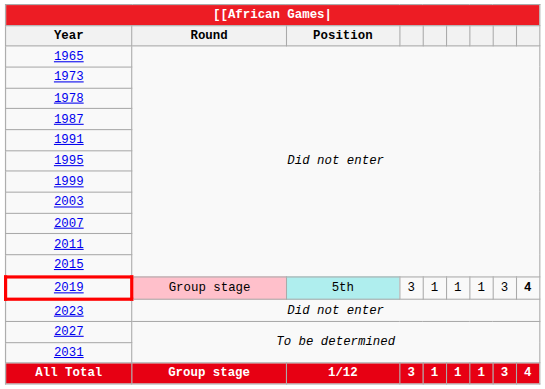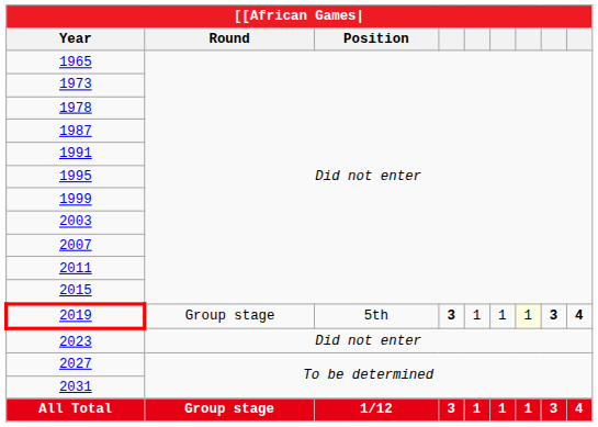2019 | Round: pink background -> no background
2019 | Position: paleturquoise background -> no background
2019 | column 4: normal -> bold
2019 | column 7: no background -> lightyellow background
2019 | column 8: normal -> bold
